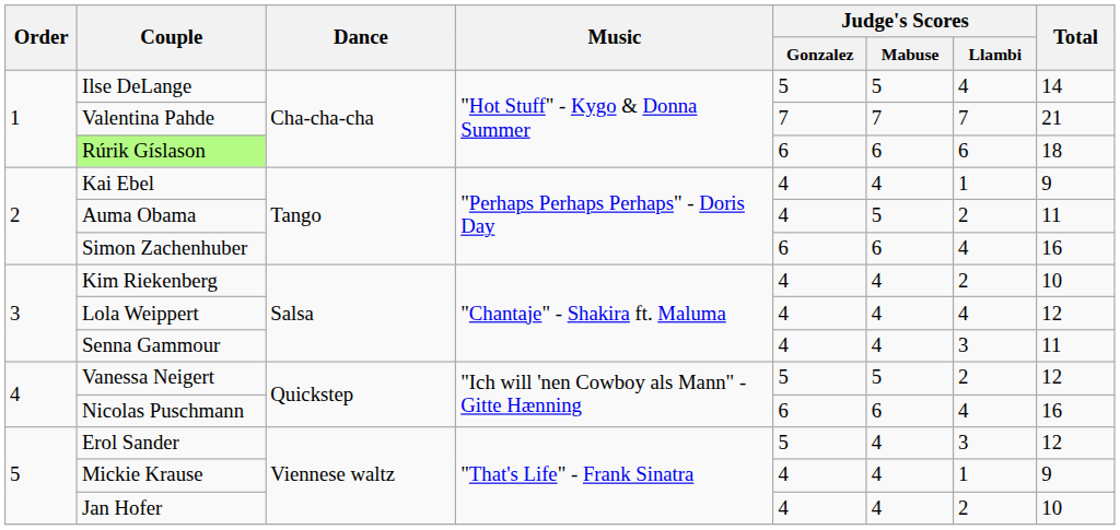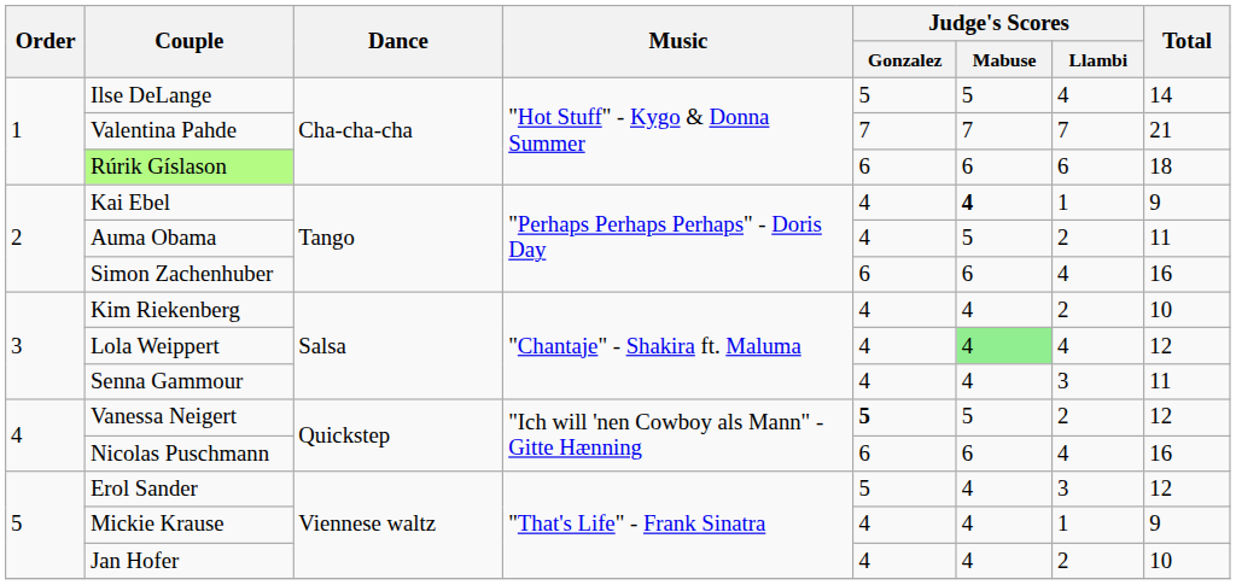Kai Ebel | Judge's Scores / Mabuse: normal -> bold
Lola Weippert | Judge's Scores / Mabuse: no background -> lightgreen background
Vanessa Neigert | Judge's Scores / Gonzalez: normal -> bold
